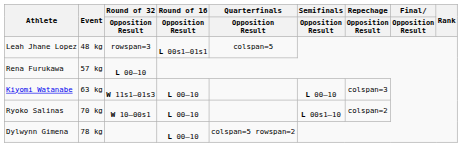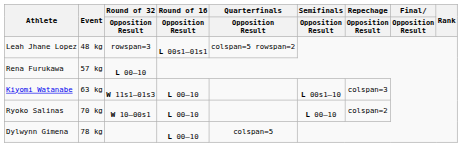Leah Jhane Lopez | Quarterfinals / Opposition Result: colspan=5 -> colspan=5 rowspan=2
Kiyomi Watanabe | Semifinals / Opposition Result: L 00–10 -> L 00s1–10
Ryoko Salinas | Semifinals / Opposition Result: L 00s1–10 -> L 00–10
Dylwynn Gimena | Quarterfinals / Opposition Result: colspan=5 rowspan=2 -> colspan=5
